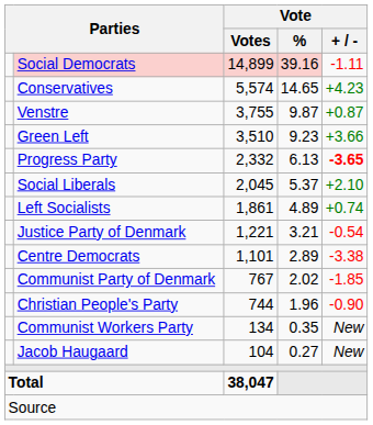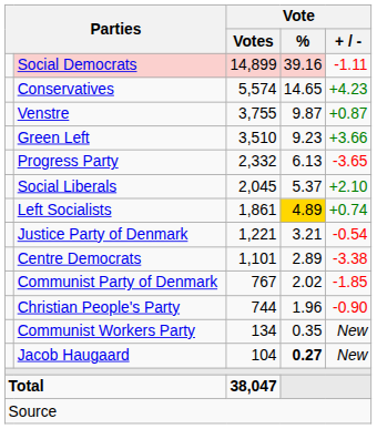Progress Party | Vote / + / -: bold -> normal
Left Socialists | Vote / %: no background -> gold background
Jacob Haugaard | Vote / %: normal -> bold
